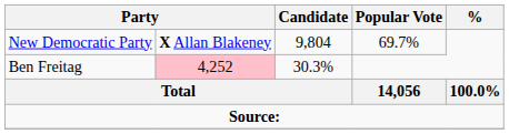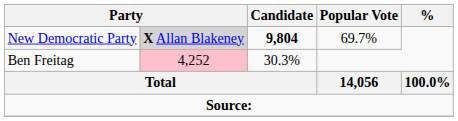New Democratic Party | column 2: no background -> lightgrey background
New Democratic Party | Candidate: normal -> bold
